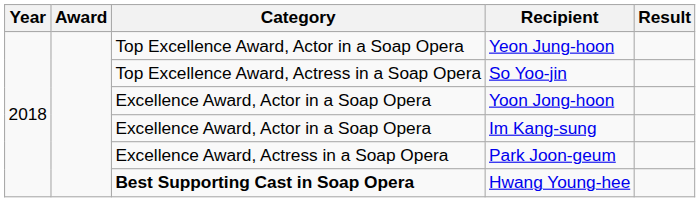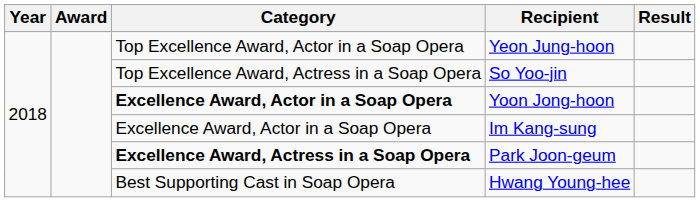Yoon Jong-hoon | Category: normal -> bold
Park Joon-geum | Category: normal -> bold
Hwang Young-hee | Category: bold -> normal
